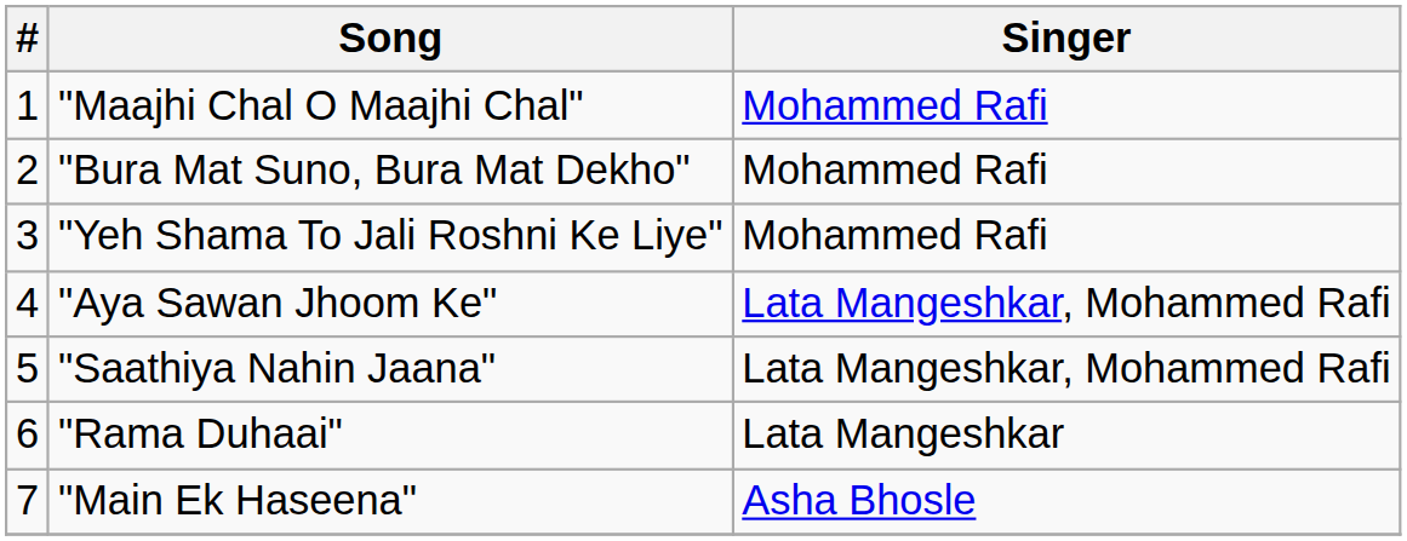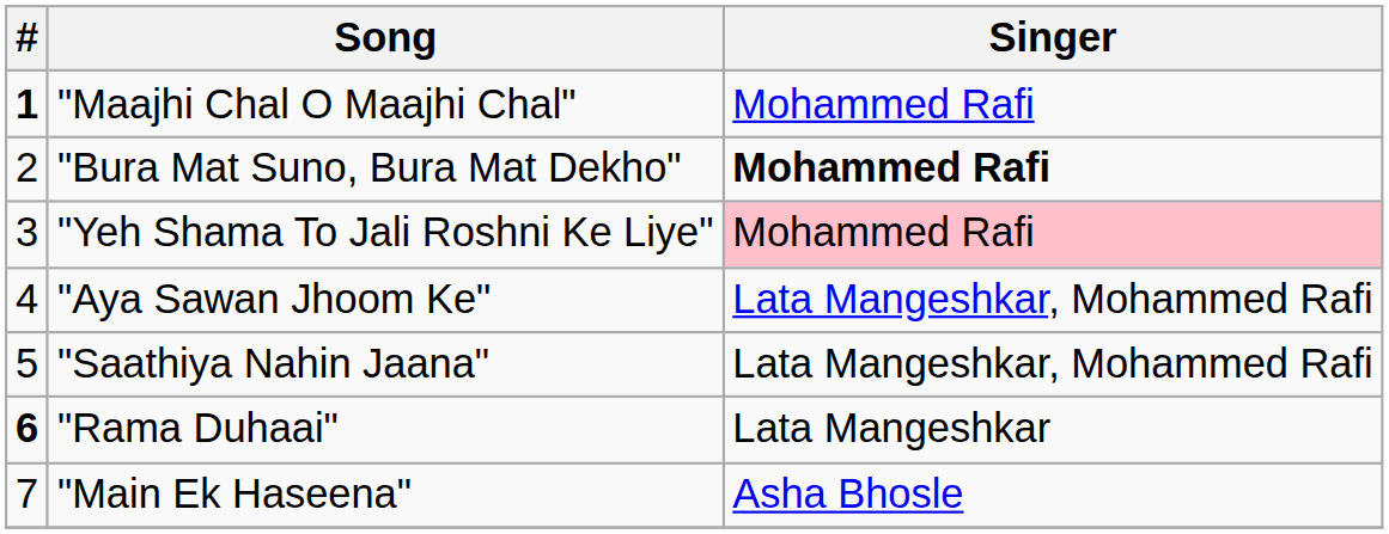"Maajhi Chal O Maajhi Chal" | #: normal -> bold
"Bura Mat Suno, Bura Mat Dekho" | Singer: normal -> bold
"Yeh Shama To Jali Roshni Ke Liye" | Singer: no background -> pink background
"Rama Duhaai" | #: normal -> bold
